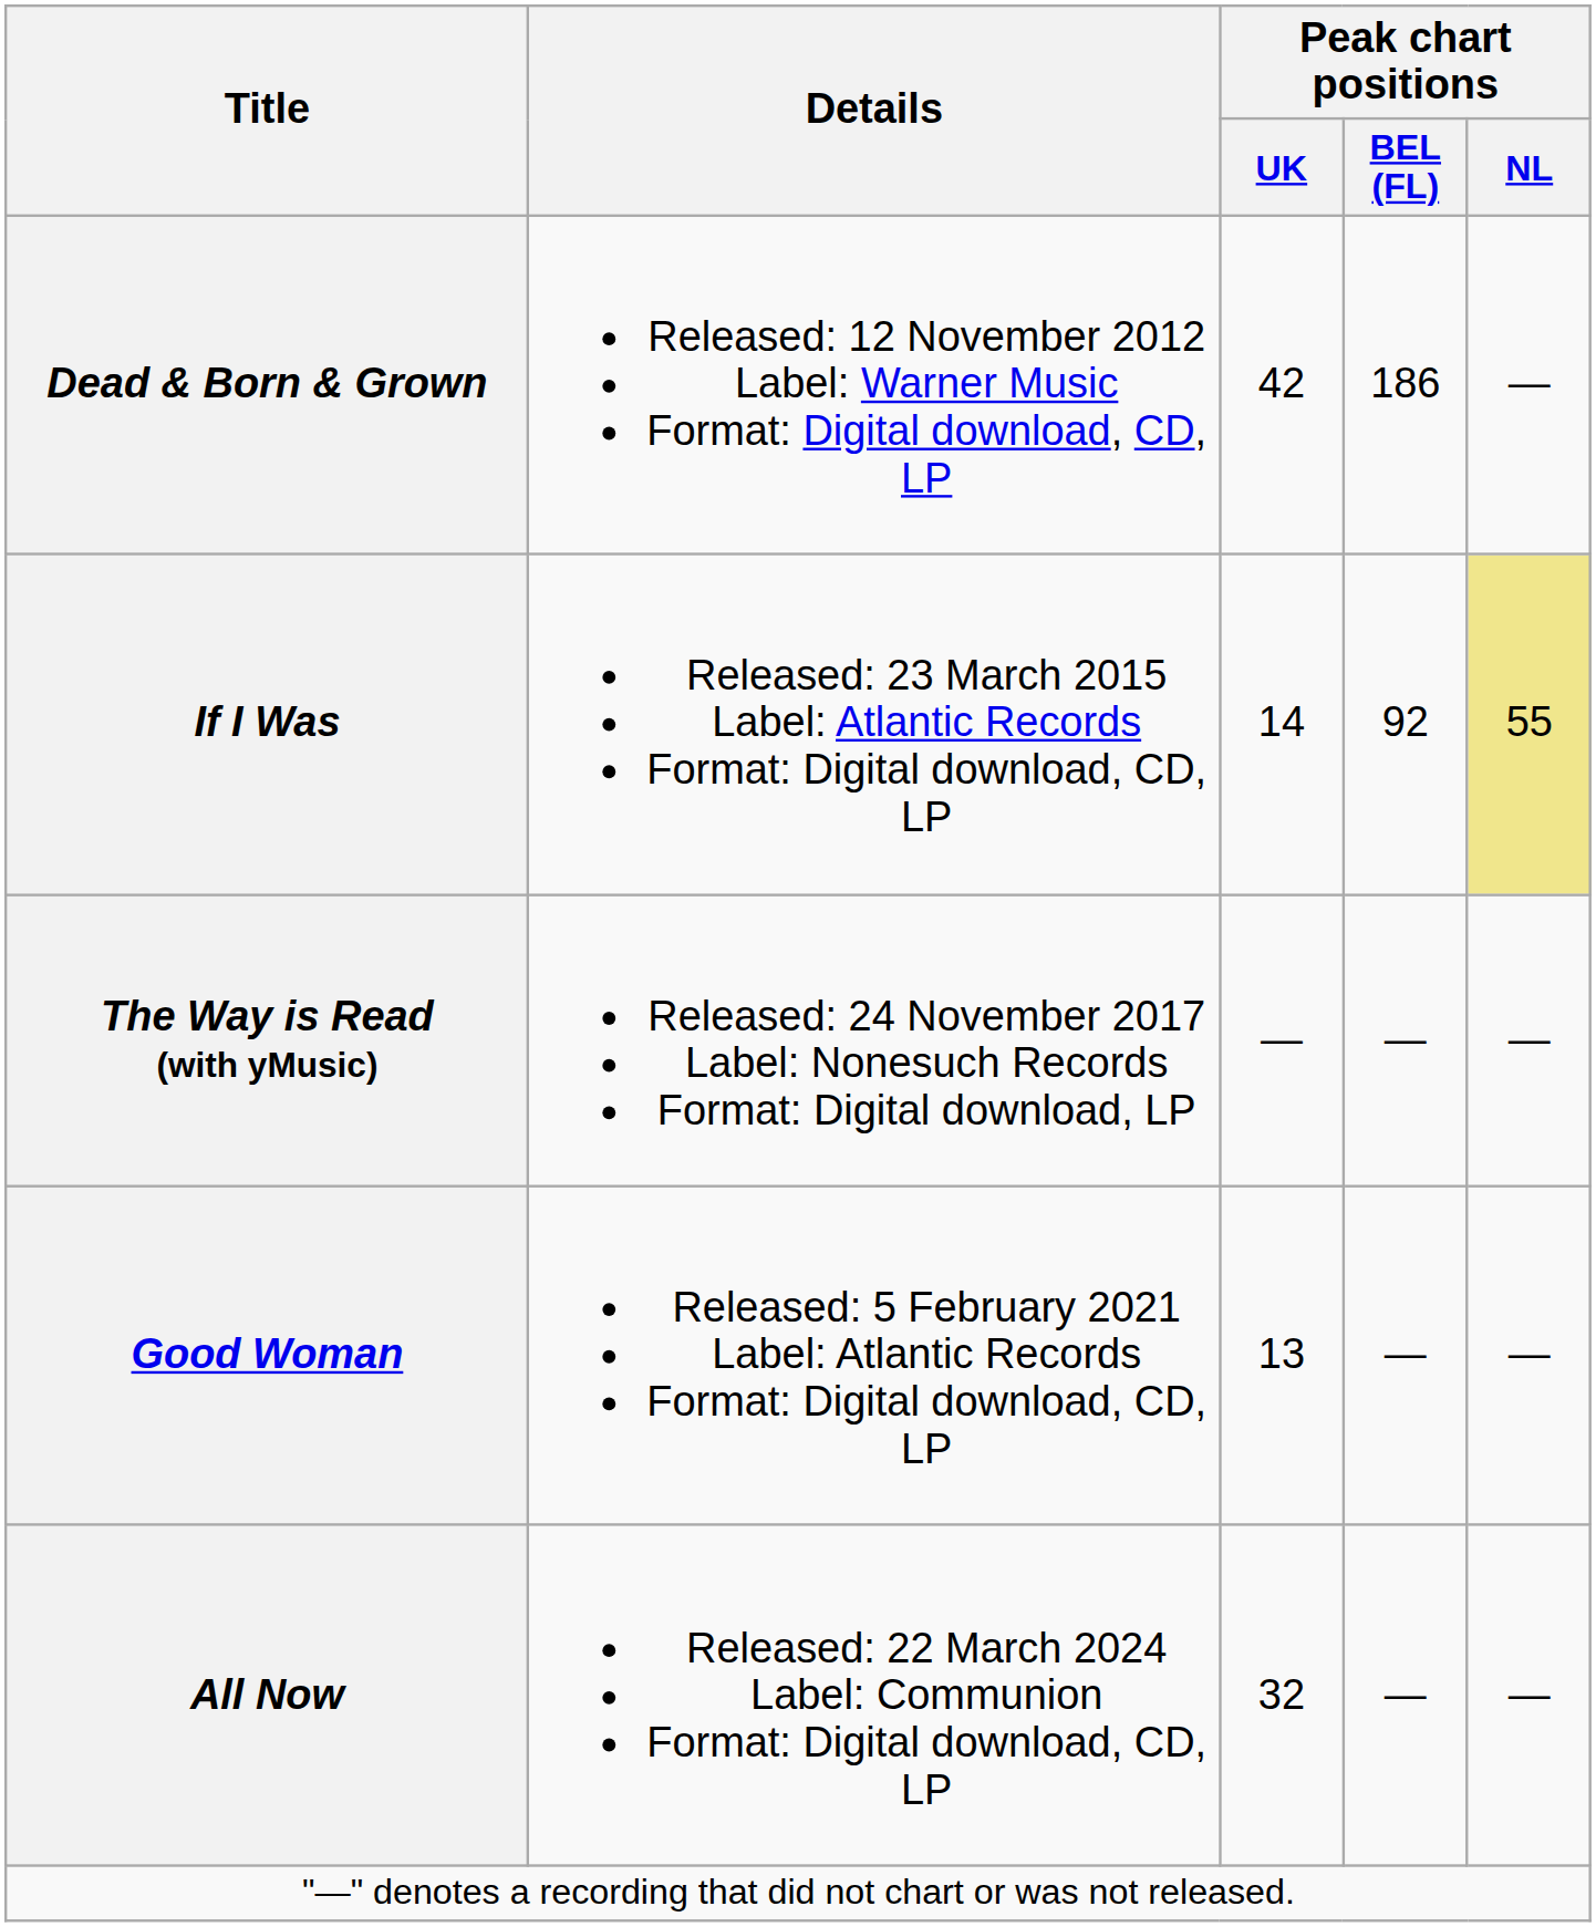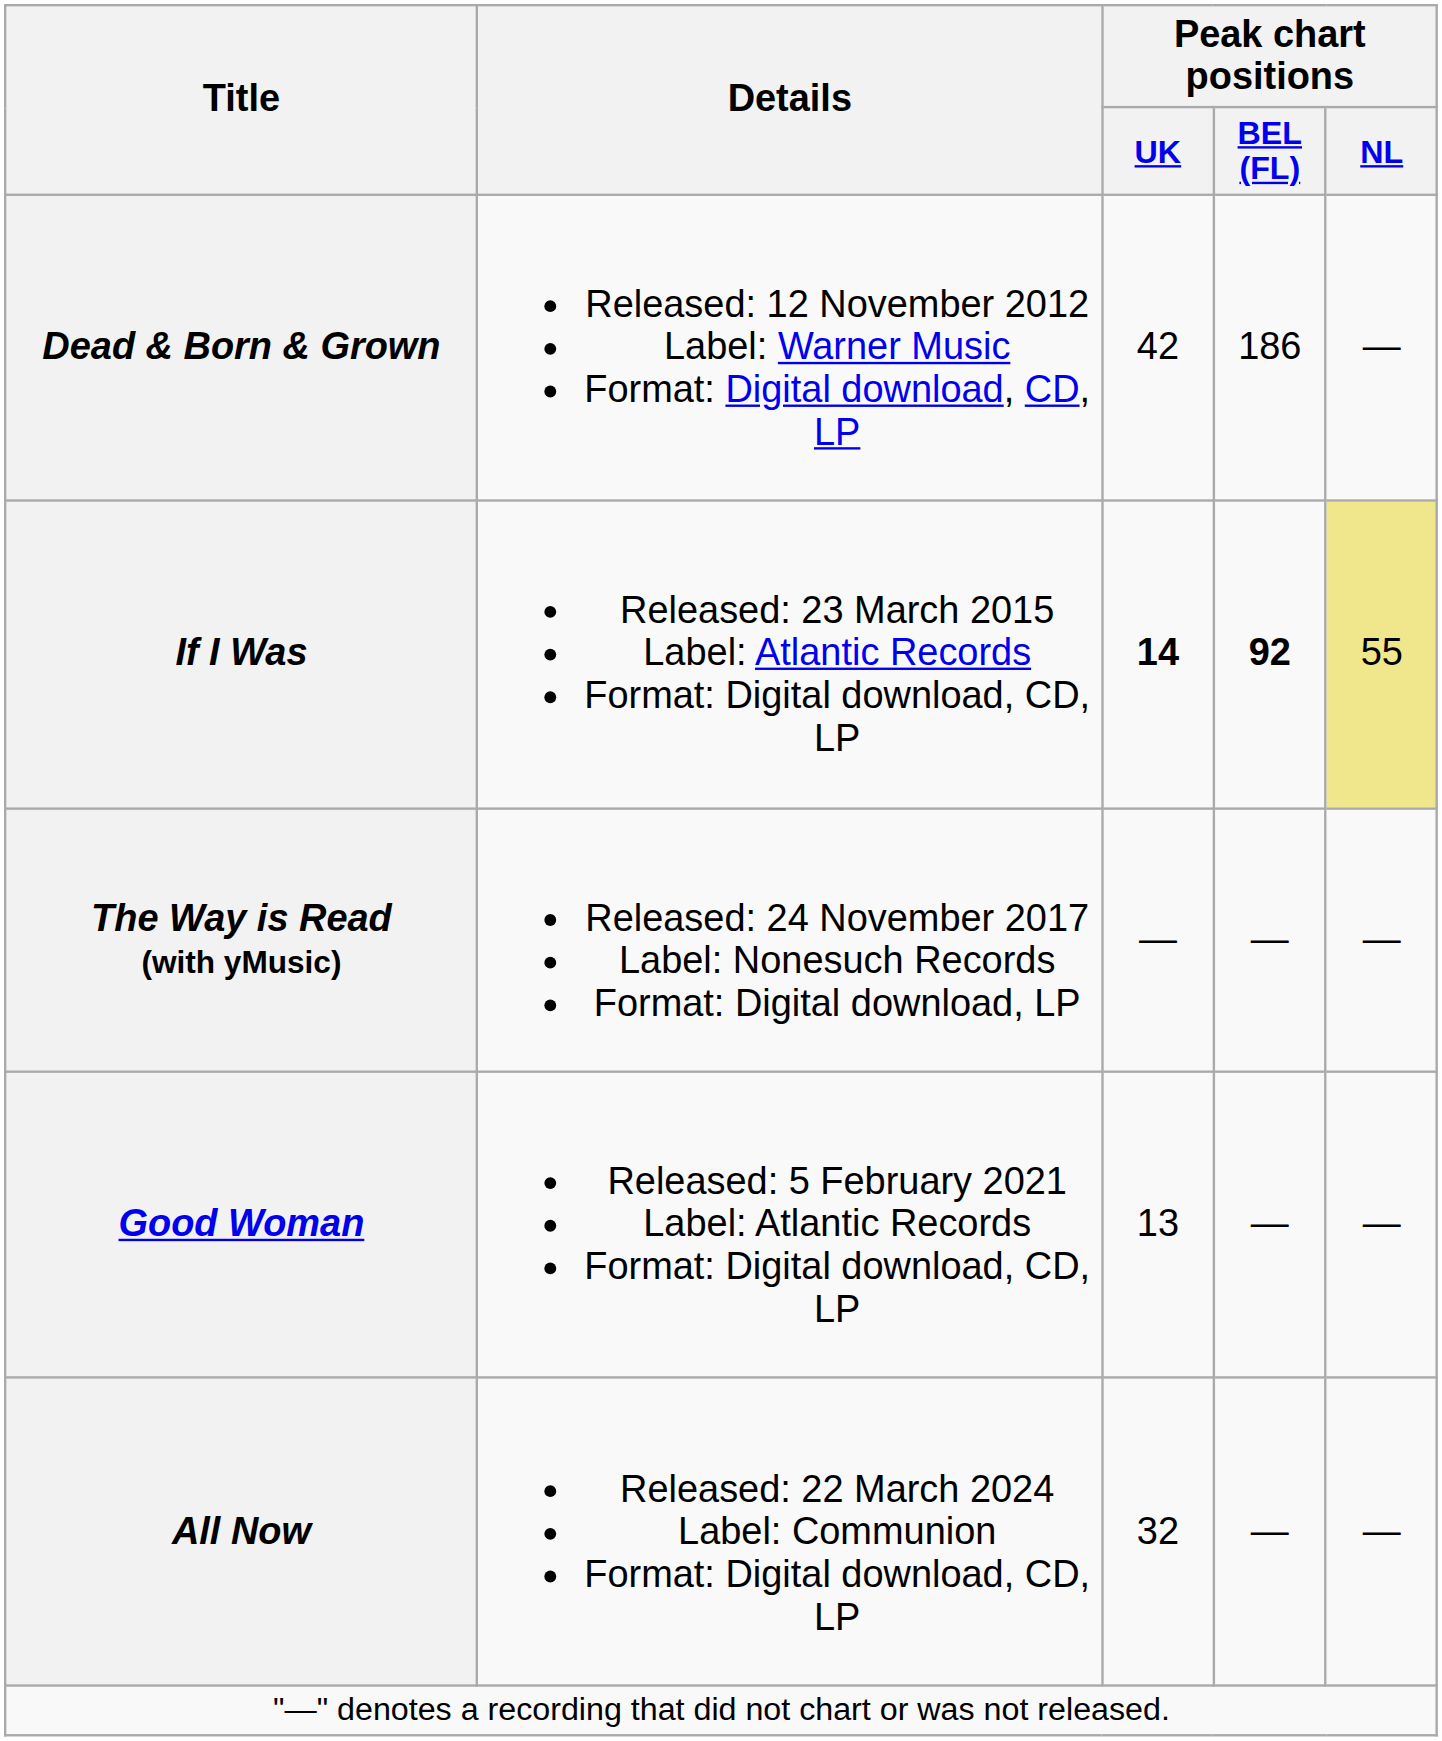If I Was | Peak chart positions / UK: normal -> bold
If I Was | Peak chart positions / BEL (FL): normal -> bold
